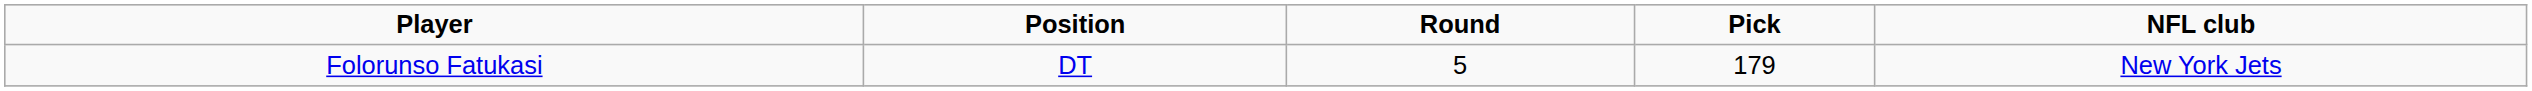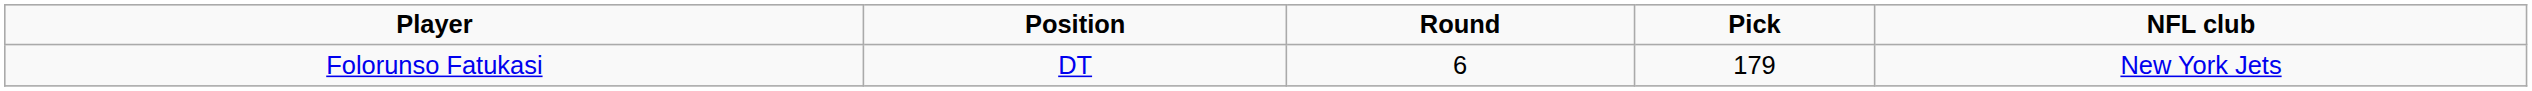Folorunso Fatukasi | Round: 5 -> 6
